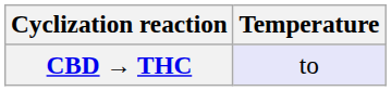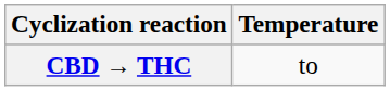CBD → THC | Temperature: lavender background -> no background
